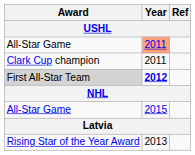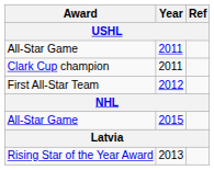All-Star Game / 2011 | Year: lightsalmon background -> no background
First All-Star Team | Award: lightgrey background -> no background
First All-Star Team | Year: bold -> normal
